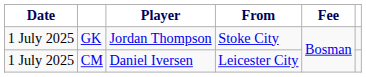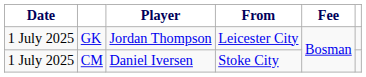GK | From: Stoke City -> Leicester City
CM | From: Leicester City -> Stoke City
